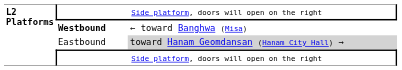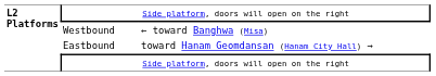Westbound | column 2: bold -> normal
Eastbound | column 3: lightgrey background -> no background
